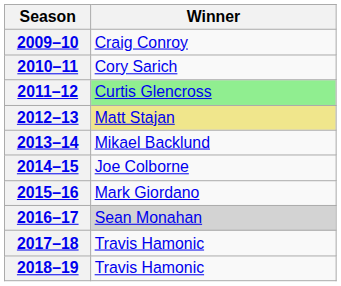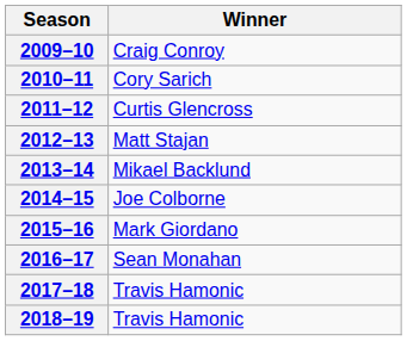2011–12 | Winner: lightgreen background -> no background
2012–13 | Winner: khaki background -> no background
2016–17 | Winner: lightgrey background -> no background
